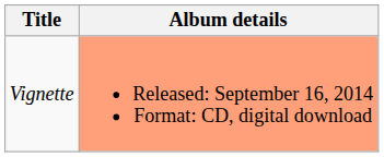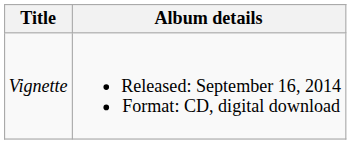Vignette | Album details: lightsalmon background -> no background
